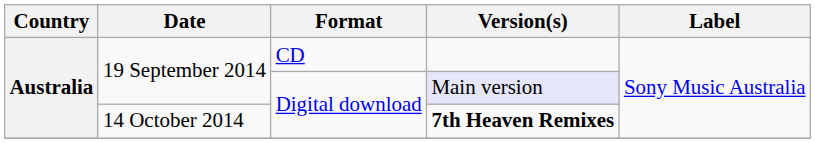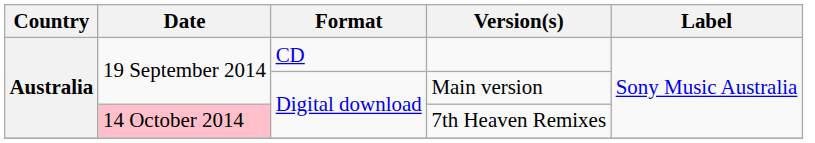Main version | Version(s): lavender background -> no background
7th Heaven Remixes | Date: no background -> pink background
7th Heaven Remixes | Version(s): bold -> normal
